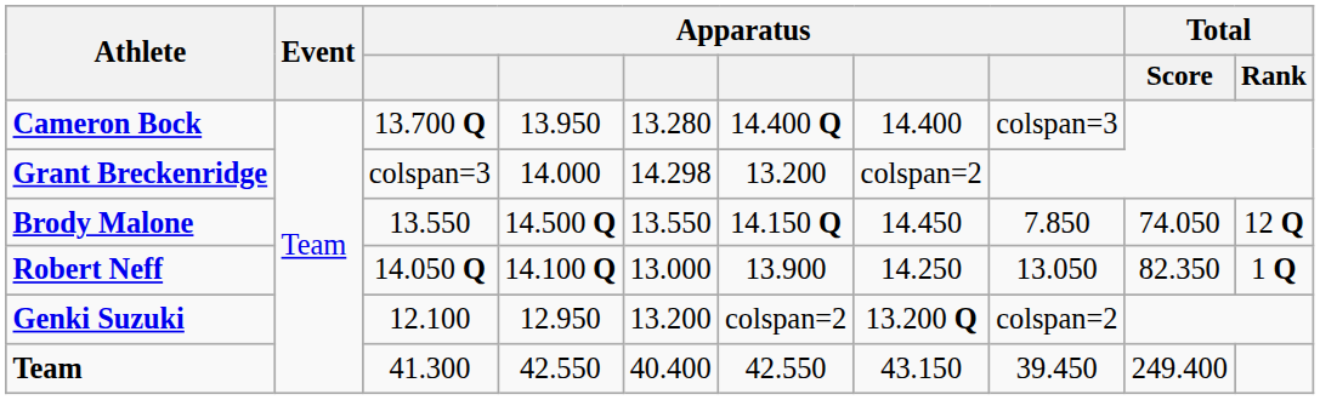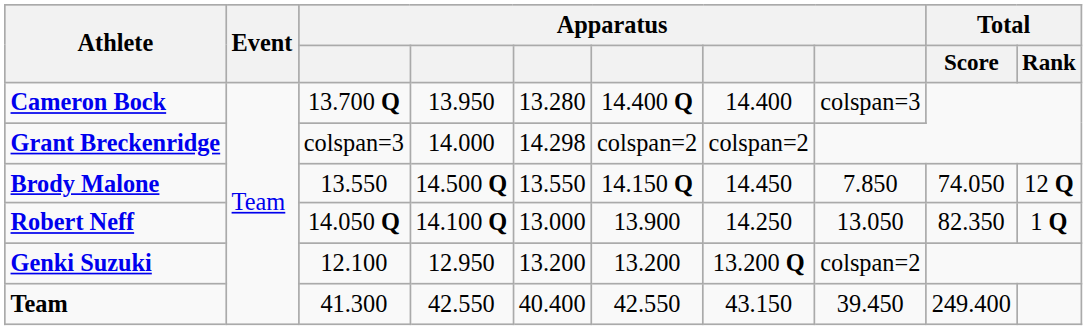Grant Breckenridge | column 6: 13.200 -> colspan=2
Genki Suzuki | column 6: colspan=2 -> 13.200
